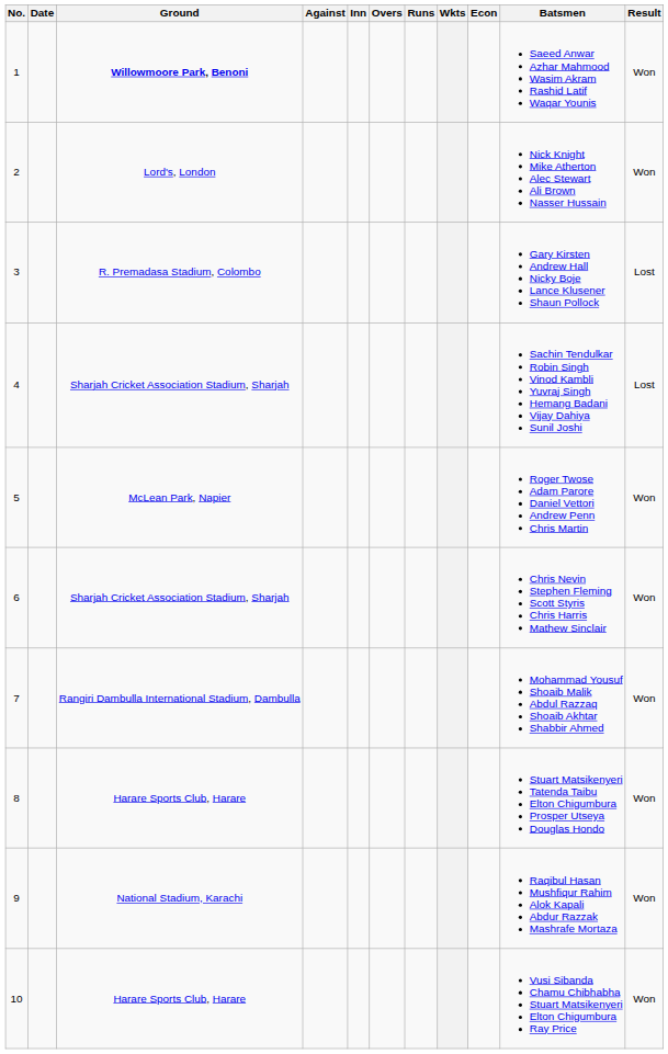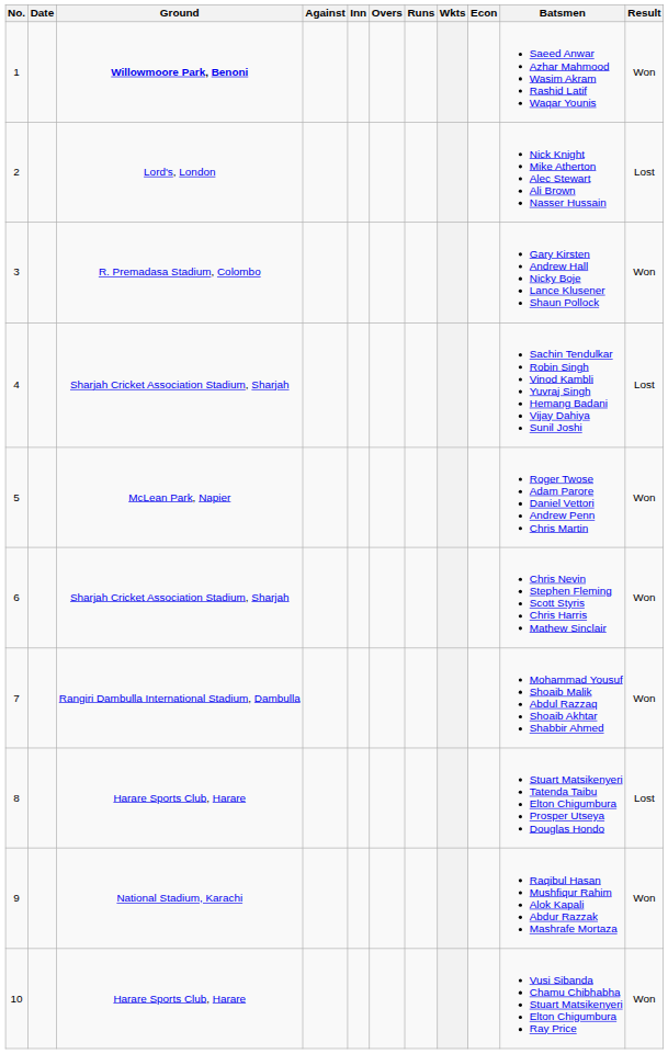2 | Result: Won -> Lost
3 | Result: Lost -> Won
8 | Result: Won -> Lost
